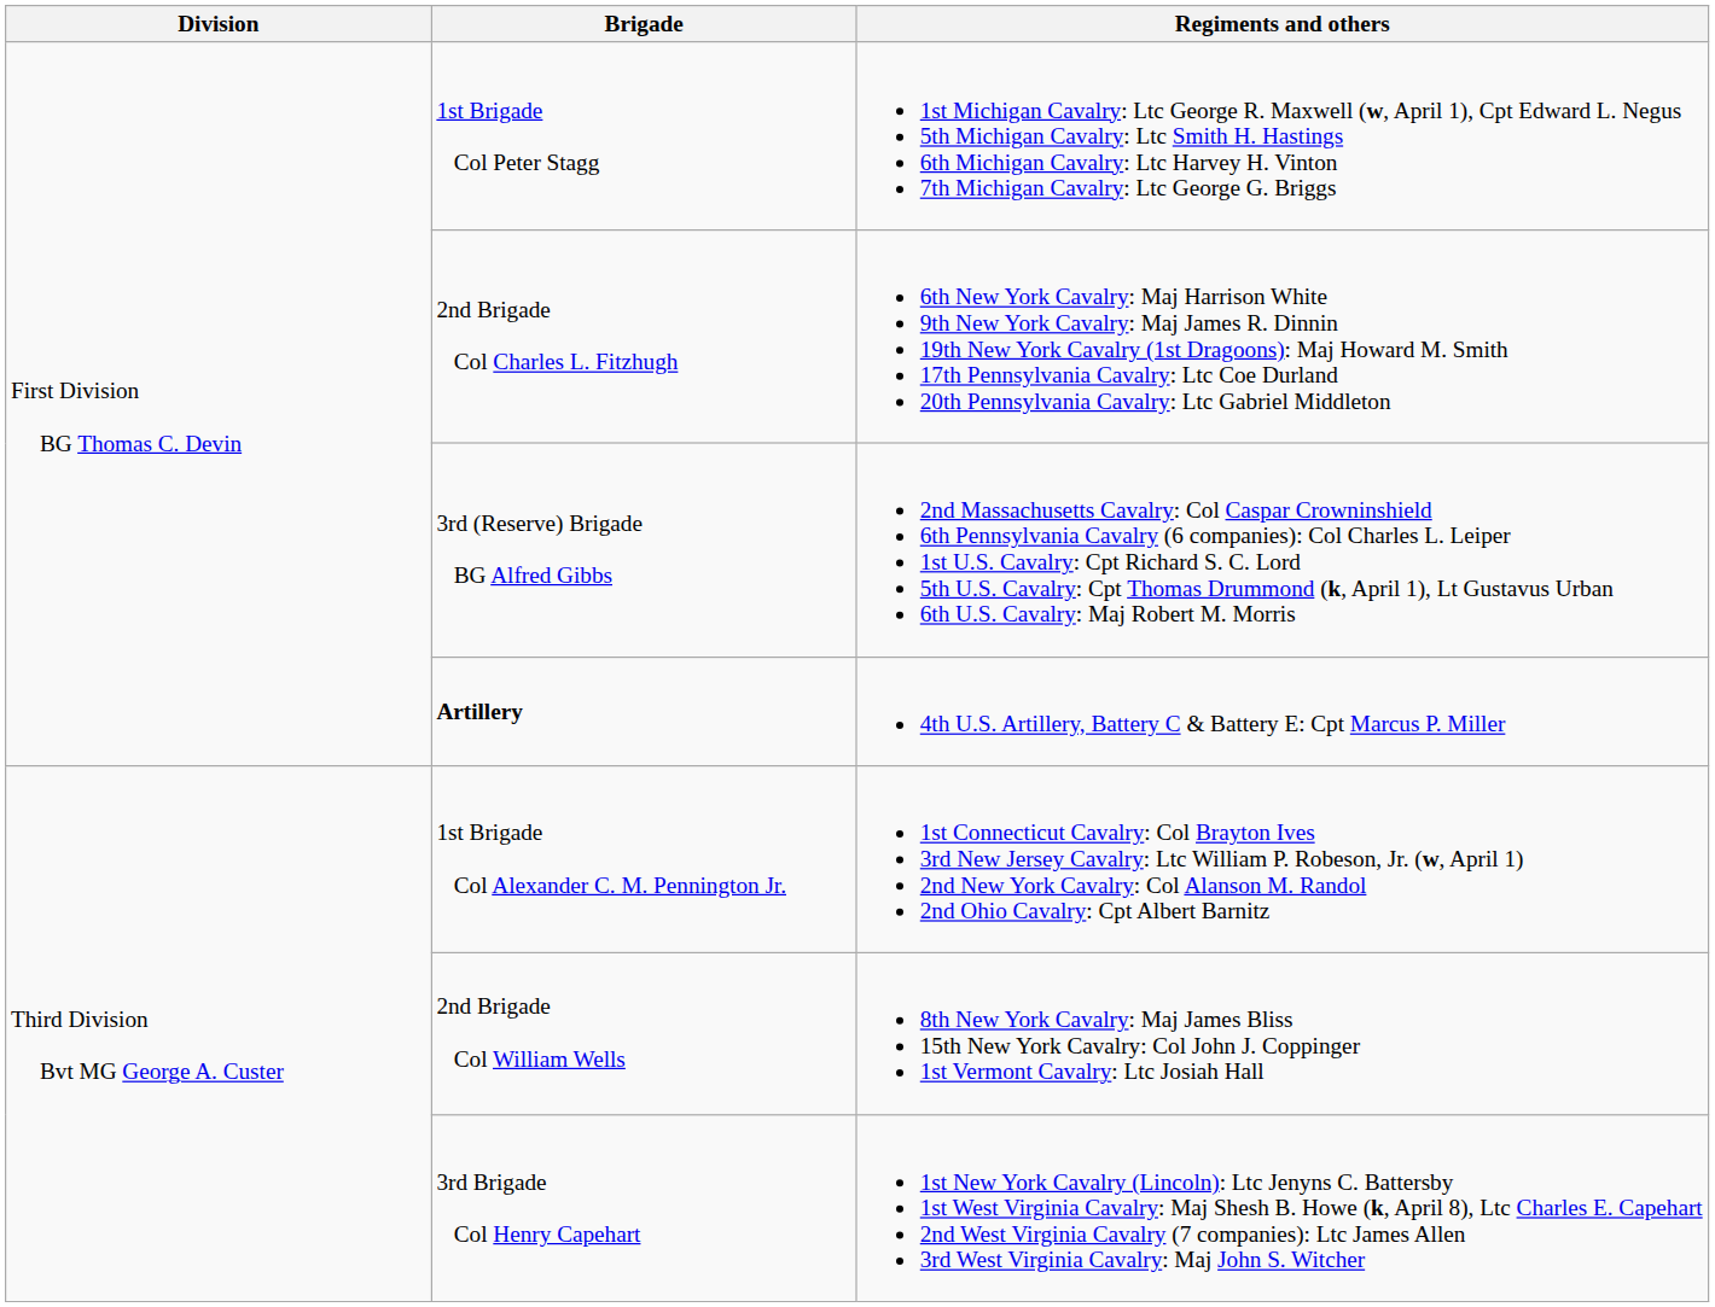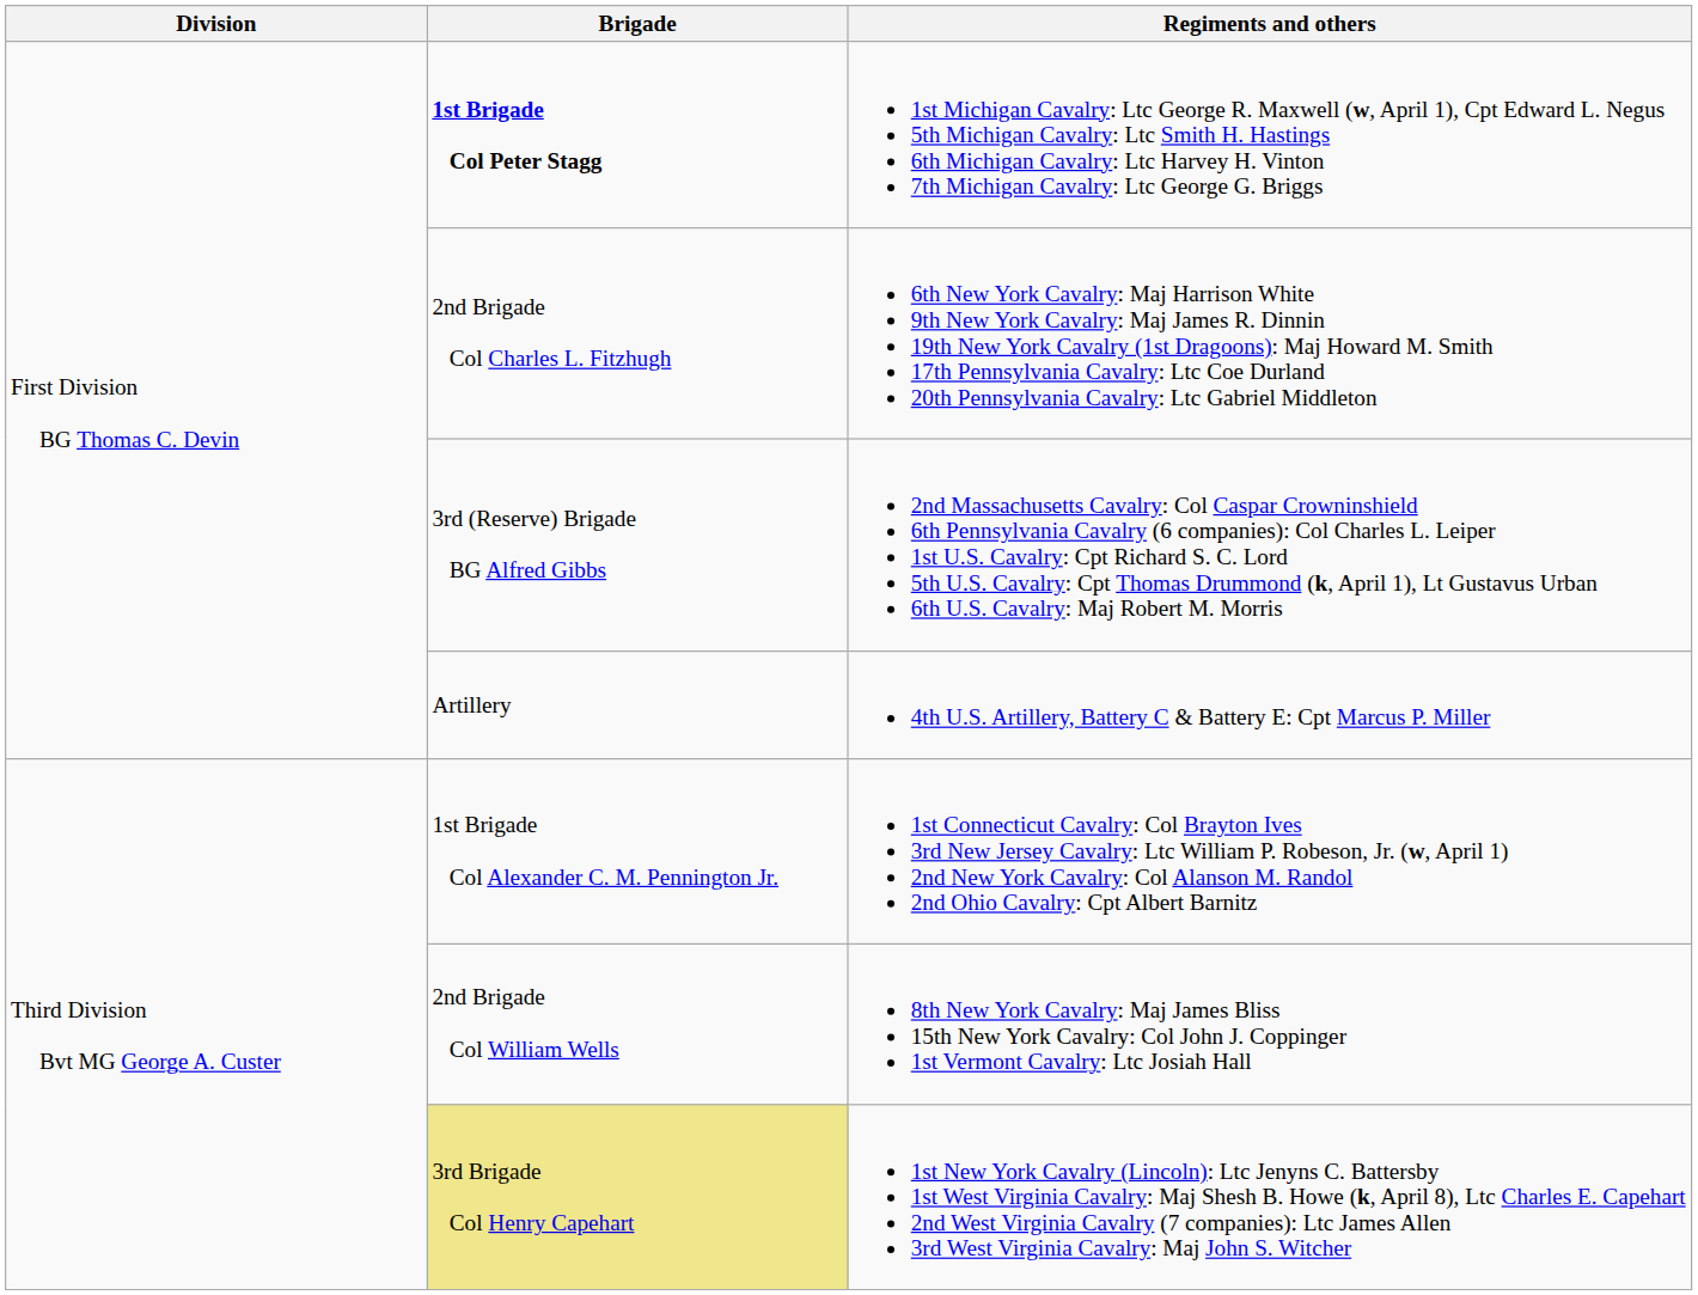1st Brigade Col Peter Stagg | Brigade: normal -> bold
Artillery | Brigade: bold -> normal
3rd Brigade Col Henry Capehart | Brigade: no background -> khaki background
